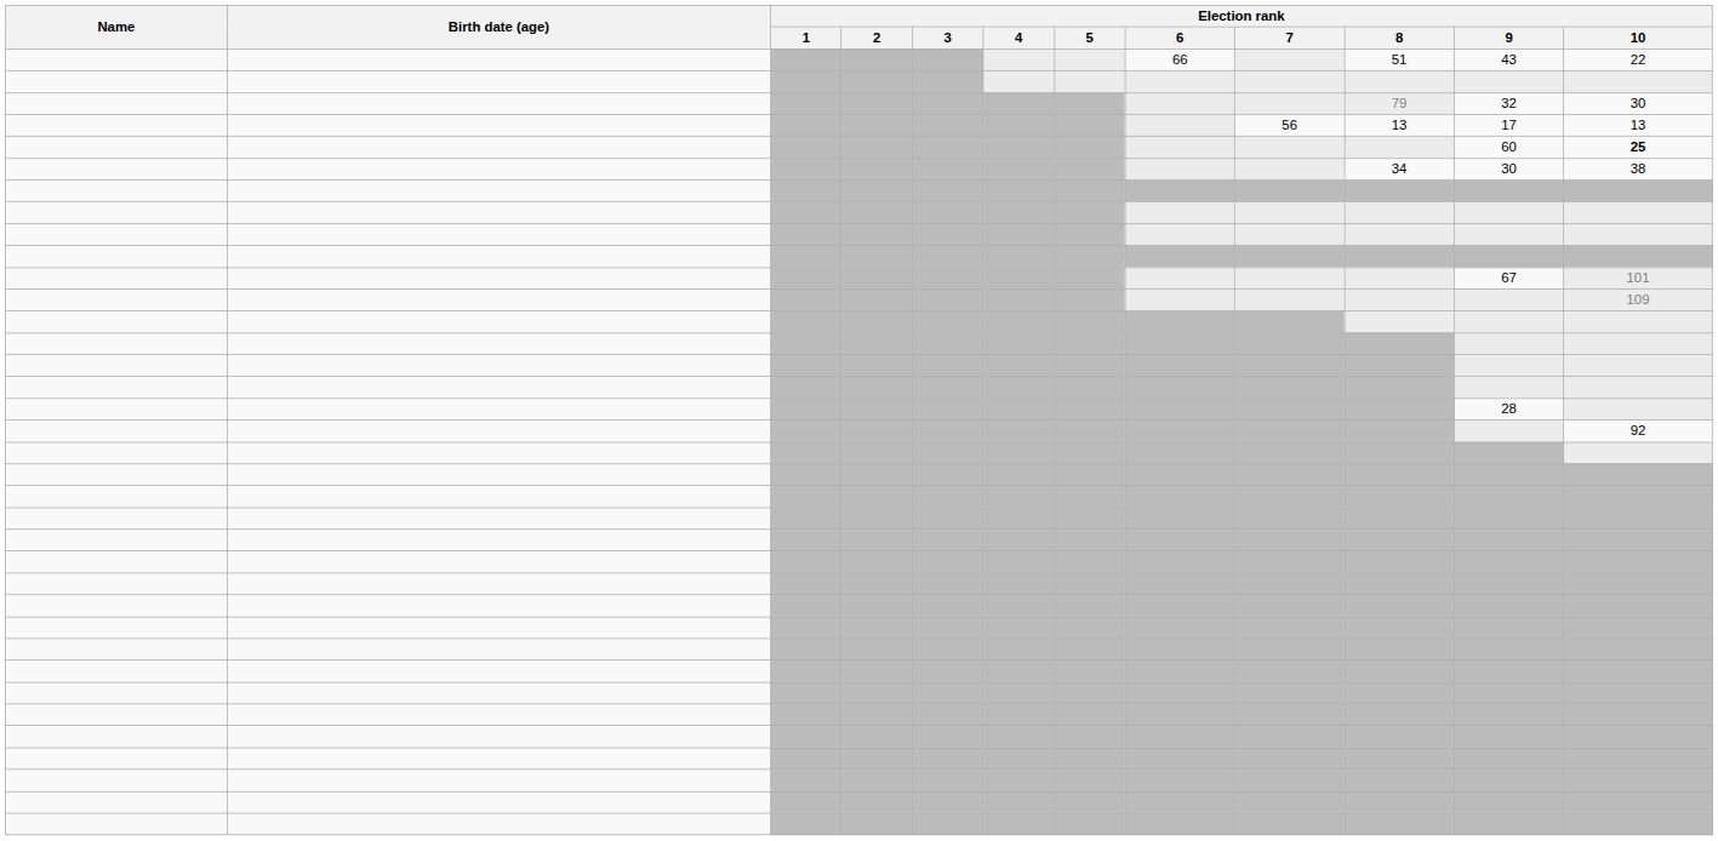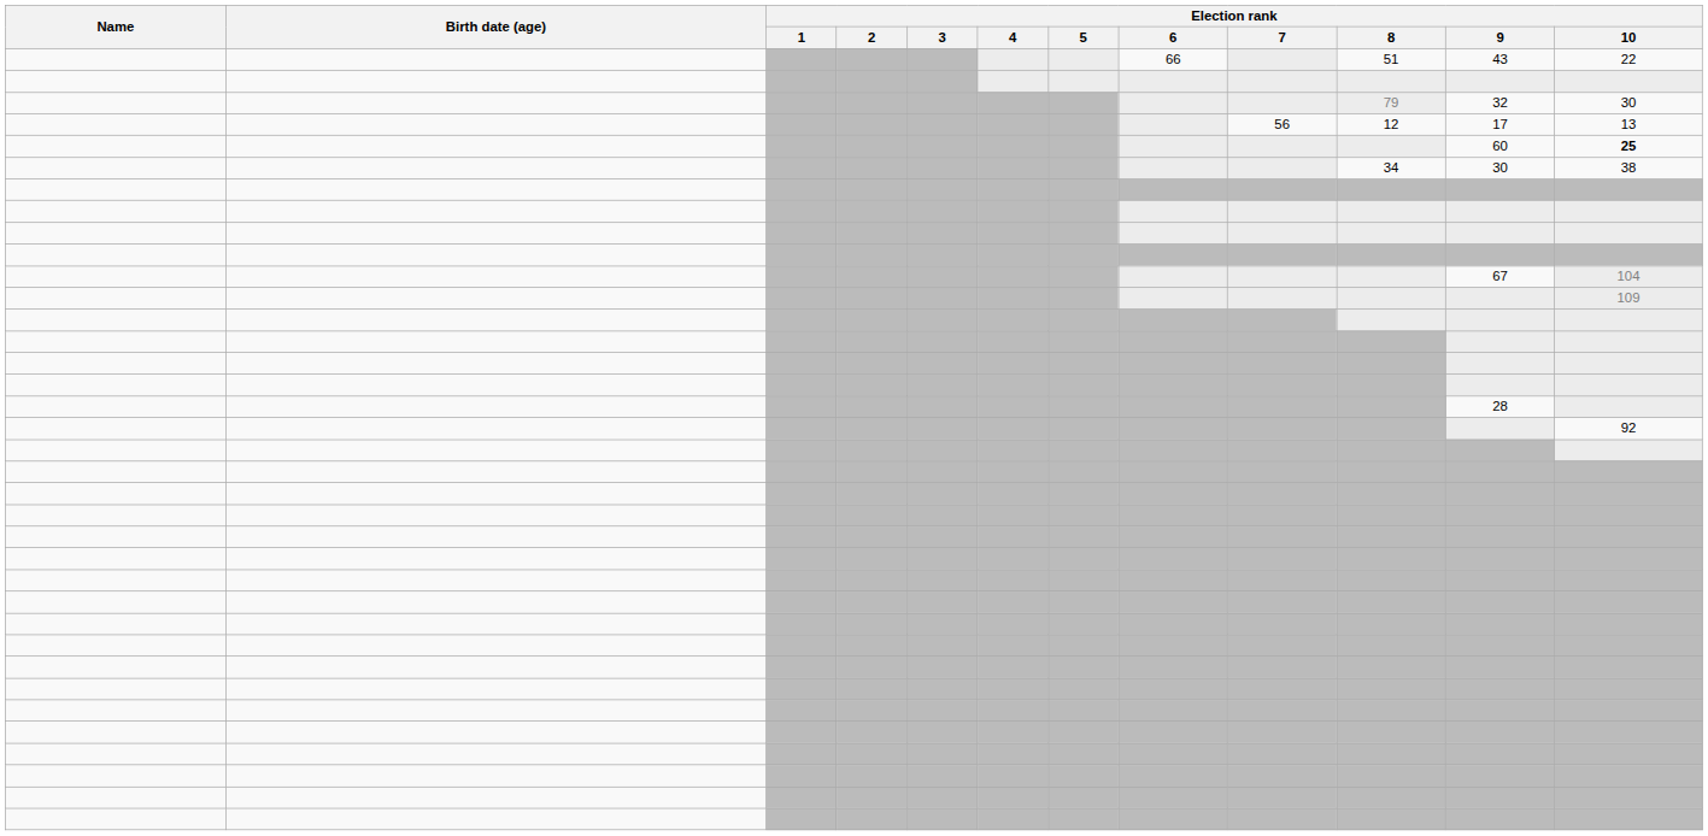row 6 | Election rank / 8: 13 -> 12
row 13 | Election rank / 10: 101 -> 104
